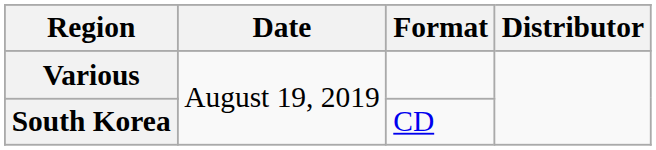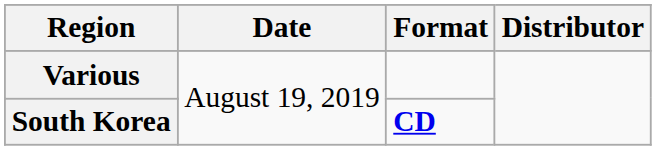South Korea / CD | Format: normal -> bold
